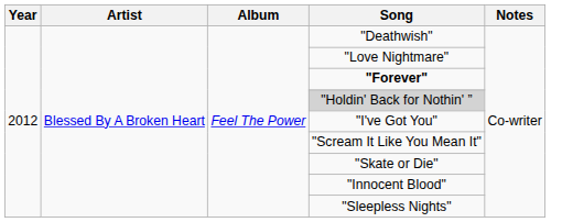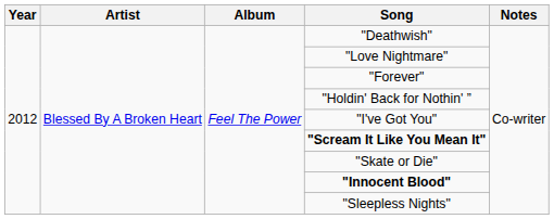"Forever" | Song: bold -> normal
"Holdin' Back for Nothin' ” | Song: lightgrey background -> no background
"Scream It Like You Mean It" | Song: normal -> bold
"Innocent Blood" | Song: normal -> bold
